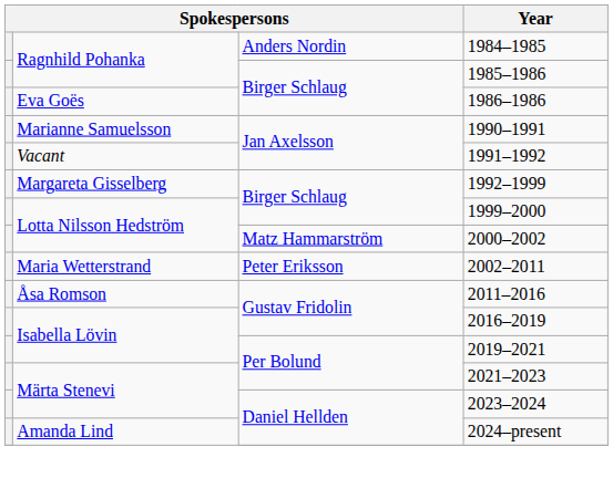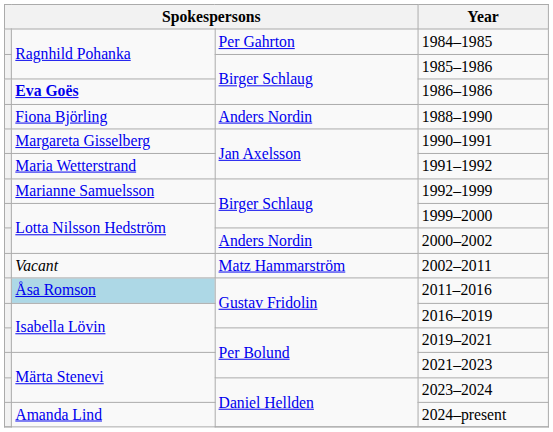1984–1985 | column 3: Anders Nordin -> Per Gahrton
1986–1986 | column 2: normal -> bold
+ row: Fiona Björling | Anders Nordin | 1988–1990
1990–1991 | column 2: Marianne Samuelsson -> Margareta Gisselberg
1991–1992 | column 2: Vacant -> Maria Wetterstrand
1992–1999 | column 2: Margareta Gisselberg -> Marianne Samuelsson
2000–2002 | column 3: Matz Hammarström -> Anders Nordin
2002–2011 | column 2: Maria Wetterstrand -> Vacant
2002–2011 | column 3: Peter Eriksson -> Matz Hammarström
2011–2016 | column 2: no background -> lightblue background
